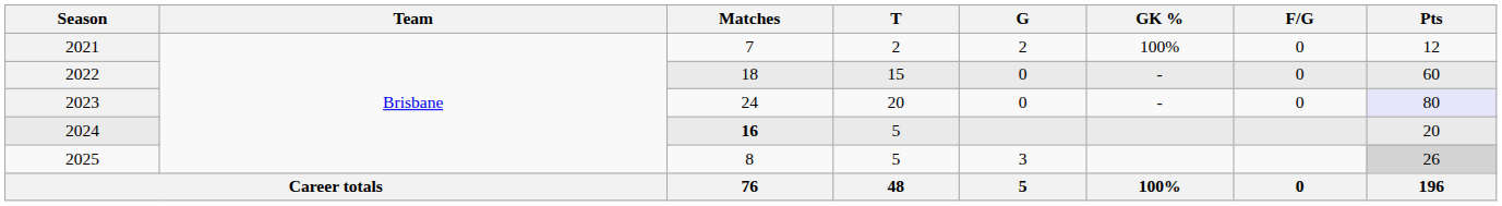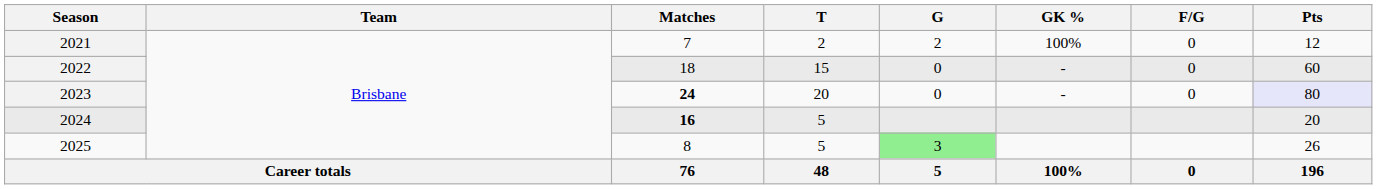2023 | Matches: normal -> bold
2025 | G: no background -> lightgreen background
2025 | Pts: lightgrey background -> no background
